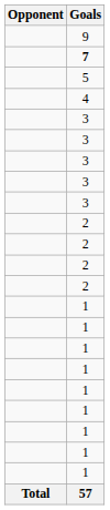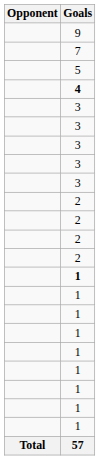row 3 | Goals: bold -> normal
row 5 | Goals: normal -> bold
row 15 | Goals: normal -> bold
